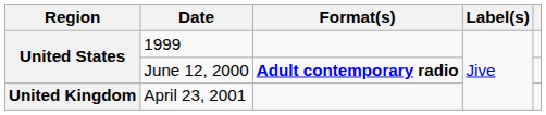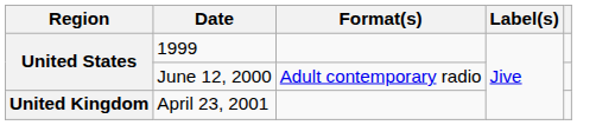June 12, 2000 | Format(s): bold -> normal
